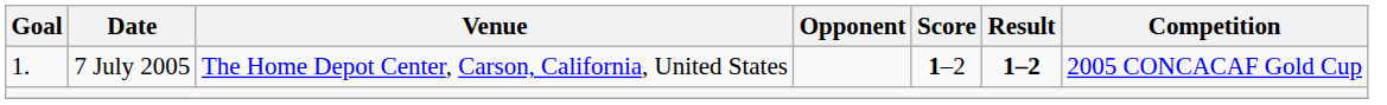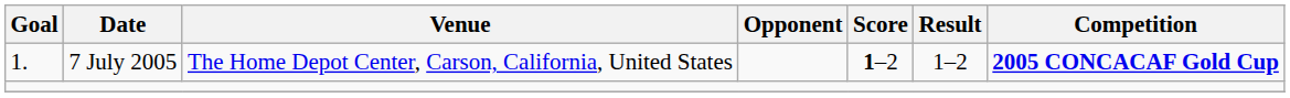7 July 2005 | Result: bold -> normal
7 July 2005 | Competition: normal -> bold
